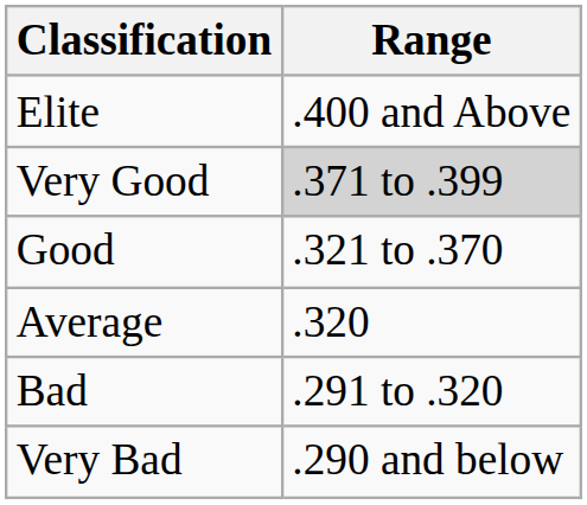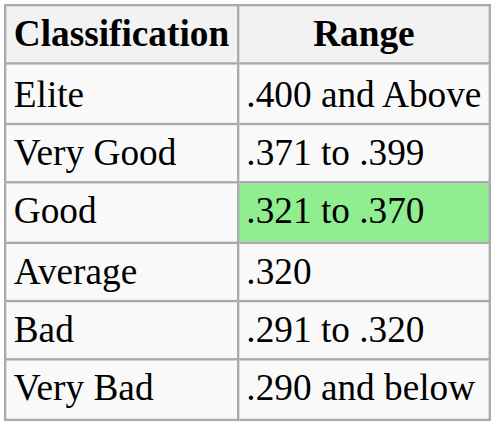Very Good | Range: lightgrey background -> no background
Good | Range: no background -> lightgreen background
